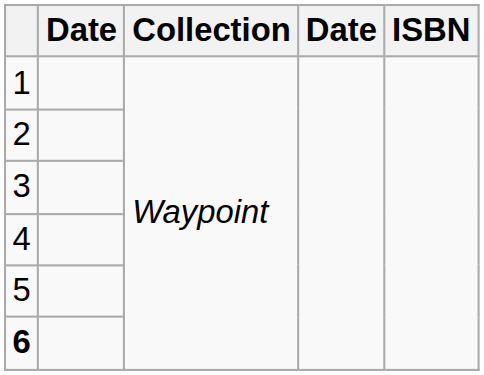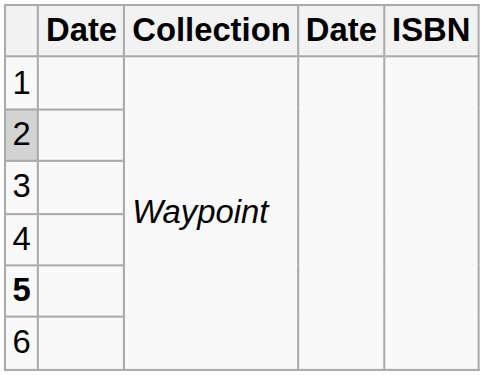2 | column 1: no background -> lightgrey background
5 | column 1: normal -> bold
6 | column 1: bold -> normal
